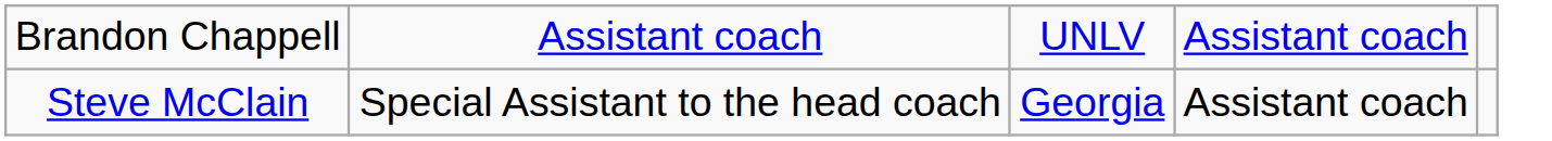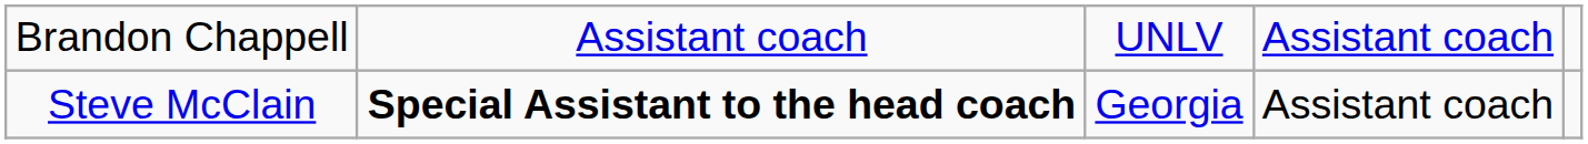Steve McClain | column 2: normal -> bold
